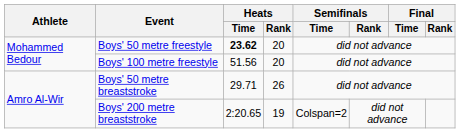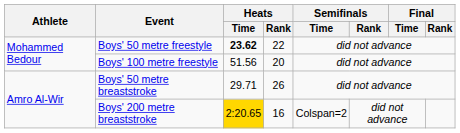Boys' 50 metre freestyle | Heats / Rank: 20 -> 22
Boys' 200 metre breaststroke | Heats / Time: no background -> gold background
Boys' 200 metre breaststroke | Heats / Rank: 19 -> 16
